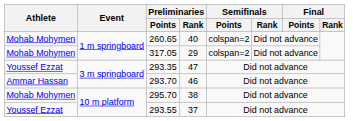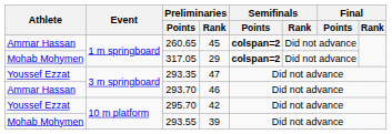260.65 | Athlete: Mohab Mohymen -> Ammar Hassan
260.65 | Preliminaries / Rank: 40 -> 45
260.65 | Semifinals / Points: normal -> bold
317.05 | Semifinals / Points: normal -> bold
295.70 | Athlete: Mohab Mohymen -> Youssef Ezzat
295.70 | Preliminaries / Rank: 38 -> 42
293.55 | Athlete: Youssef Ezzat -> Mohab Mohymen
293.55 | Preliminaries / Rank: 37 -> 39
